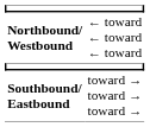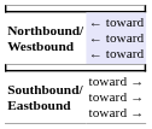row 1 | column 2: no background -> lavender background
